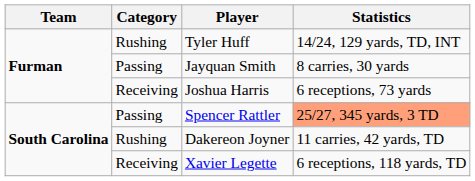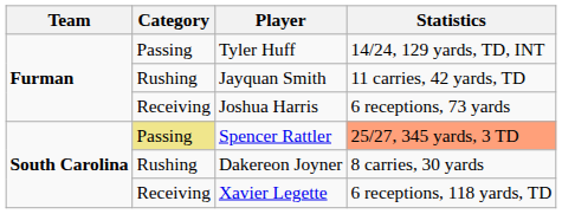Tyler Huff | Category: Rushing -> Passing
Jayquan Smith | Category: Passing -> Rushing
Jayquan Smith | Statistics: 8 carries, 30 yards -> 11 carries, 42 yards, TD
Spencer Rattler | Category: no background -> khaki background
Dakereon Joyner | Statistics: 11 carries, 42 yards, TD -> 8 carries, 30 yards
